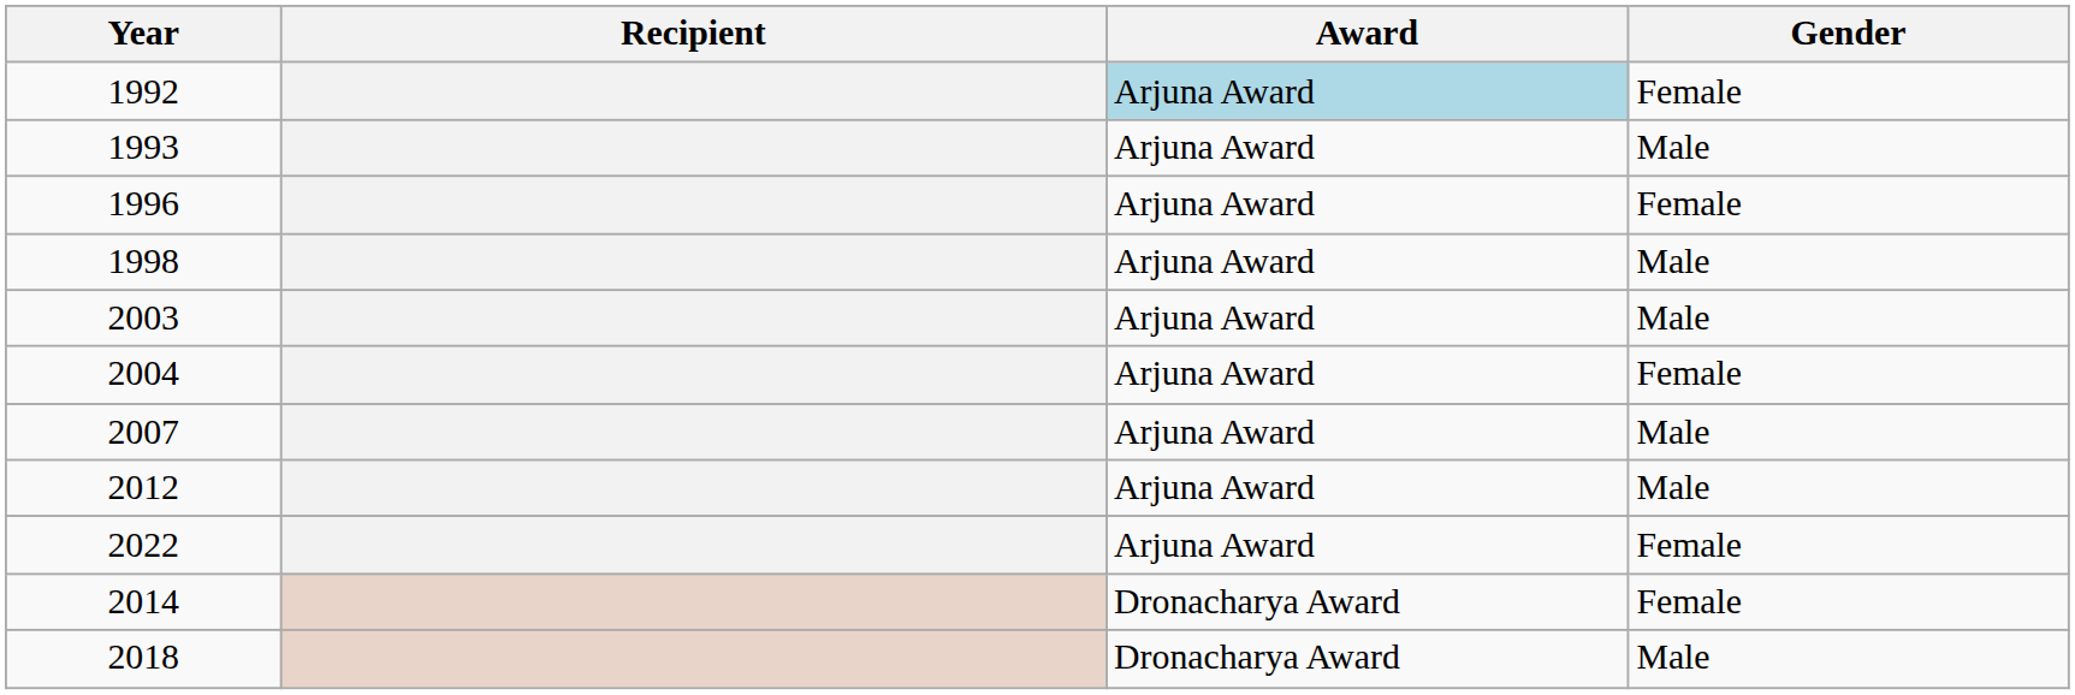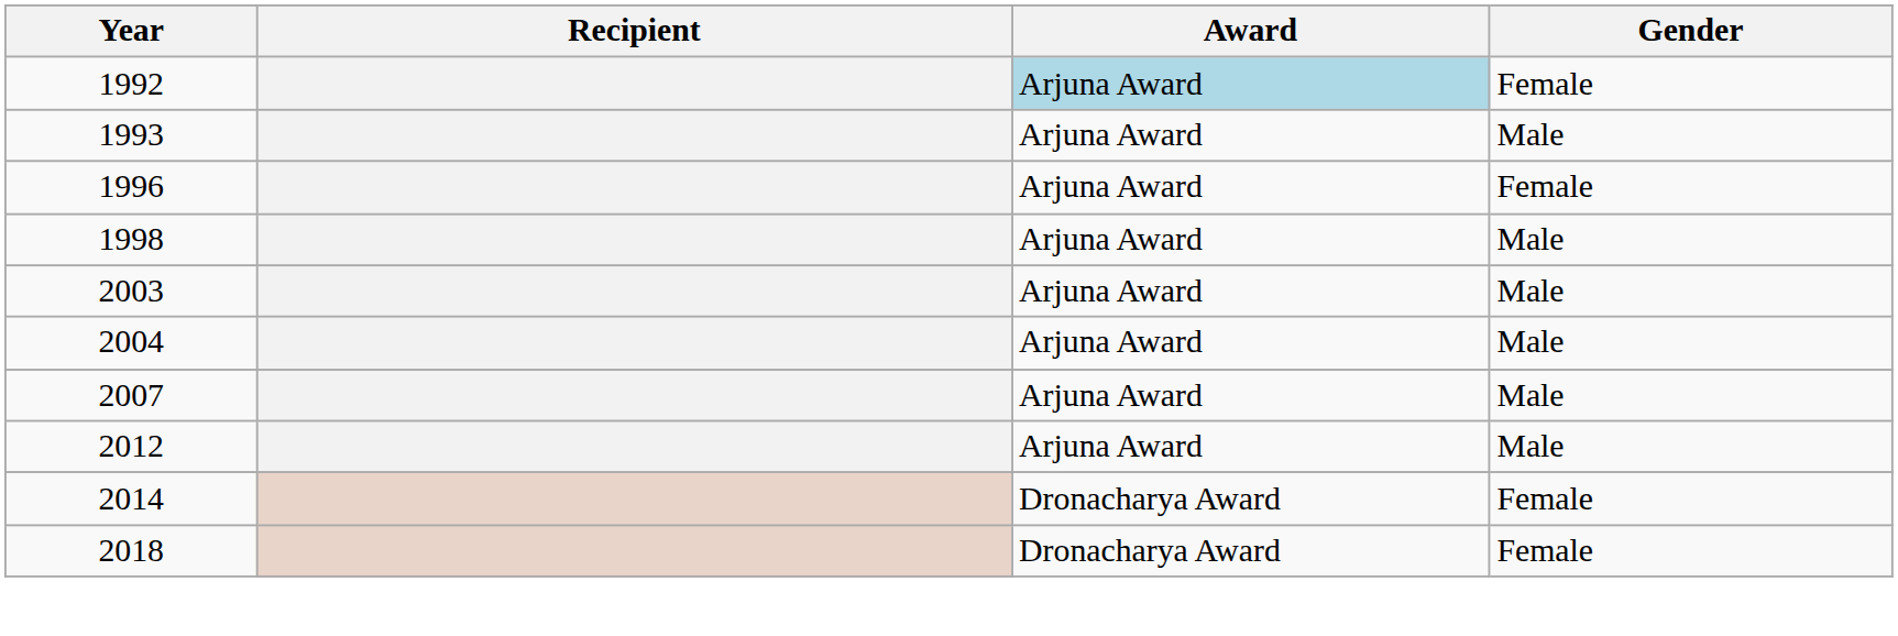2004 | Gender: Female -> Male
- row: 2022 | Arjuna Award | Female
2018 | Gender: Male -> Female
